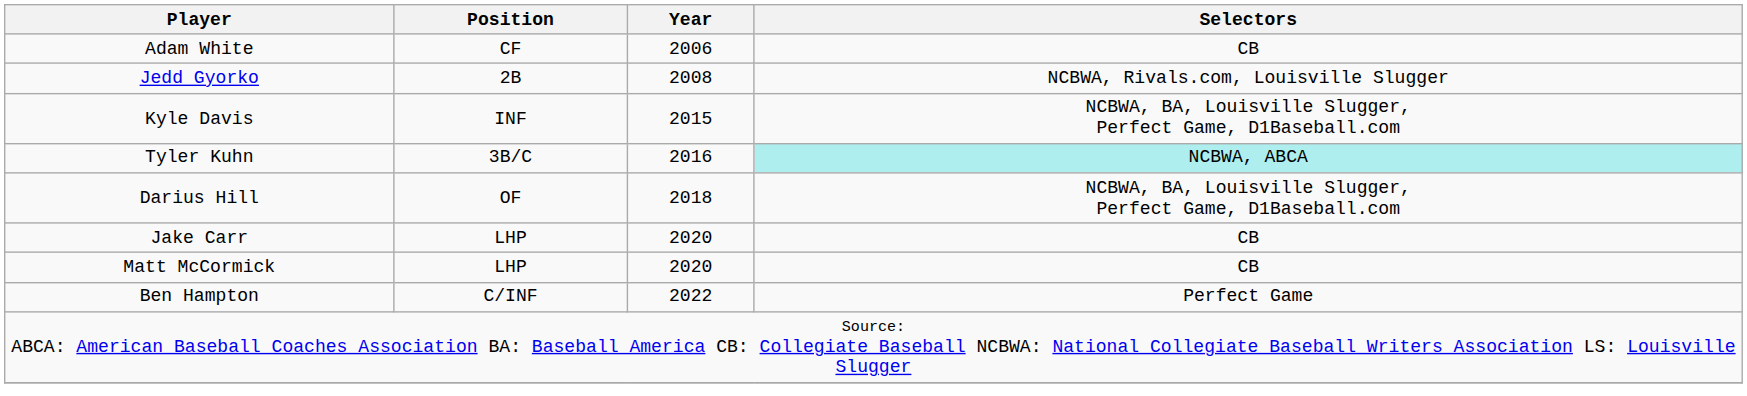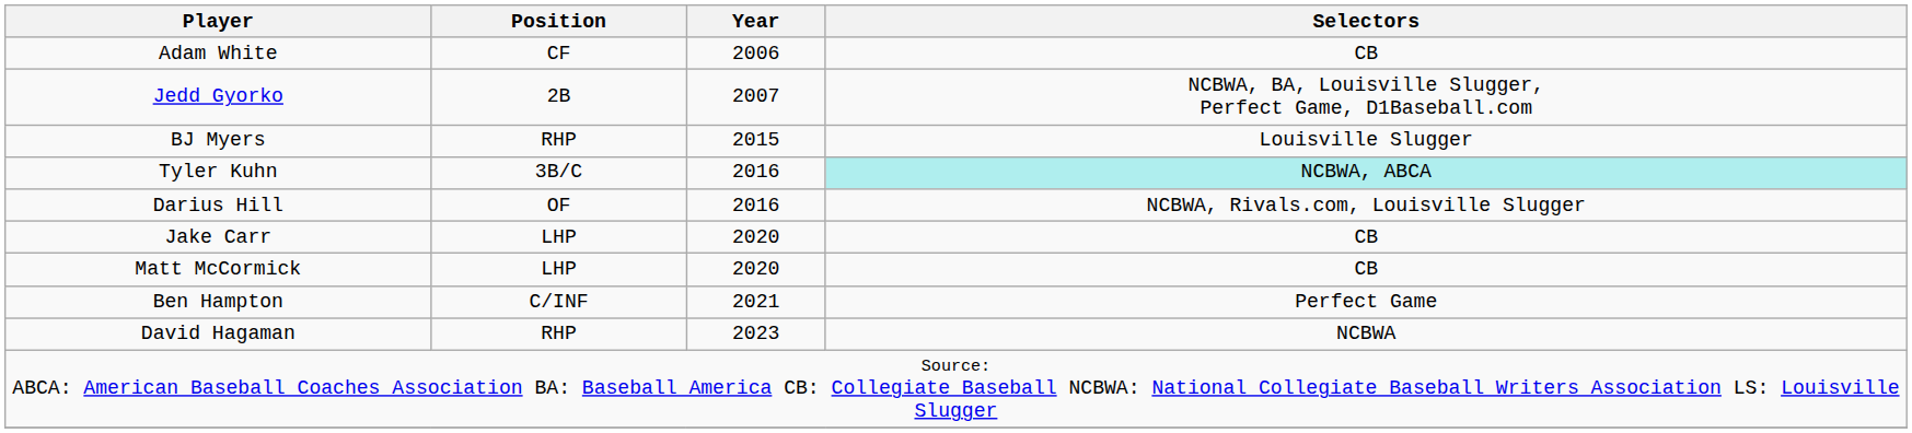Jedd Gyorko | Year: 2008 -> 2007
Jedd Gyorko | Selectors: NCBWA, Rivals.com, Louisville Slugger -> NCBWA, BA, Louisville Slugger, Perfect Game, D1Baseball.com
- row: Kyle Davis | INF | 2015 | NCBWA, BA, Louisville Slugger, Perfect Game, D1Baseball.com
+ row: BJ Myers | RHP | 2015 | Louisville Slugger
Darius Hill | Year: 2018 -> 2016
Darius Hill | Selectors: NCBWA, BA, Louisville Slugger, Perfect Game, D1Baseball.com -> NCBWA, Rivals.com, Louisville Slugger
Ben Hampton | Year: 2022 -> 2021
+ row: David Hagaman | RHP | 2023 | NCBWA
